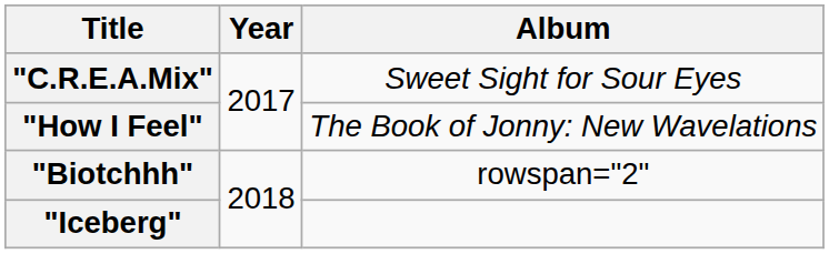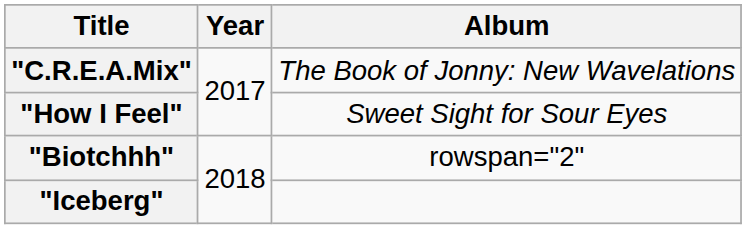"C.R.E.A.Mix" | Album: Sweet Sight for Sour Eyes -> The Book of Jonny: New Wavelations
"How I Feel" | Album: The Book of Jonny: New Wavelations -> Sweet Sight for Sour Eyes
